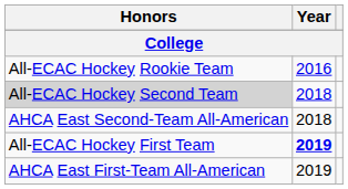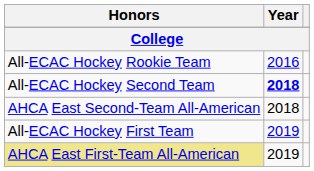row 4 | Honors: lightgrey background -> no background
row 4 | Year: normal -> bold
row 6 | Year: bold -> normal
row 7 | Honors: no background -> khaki background
